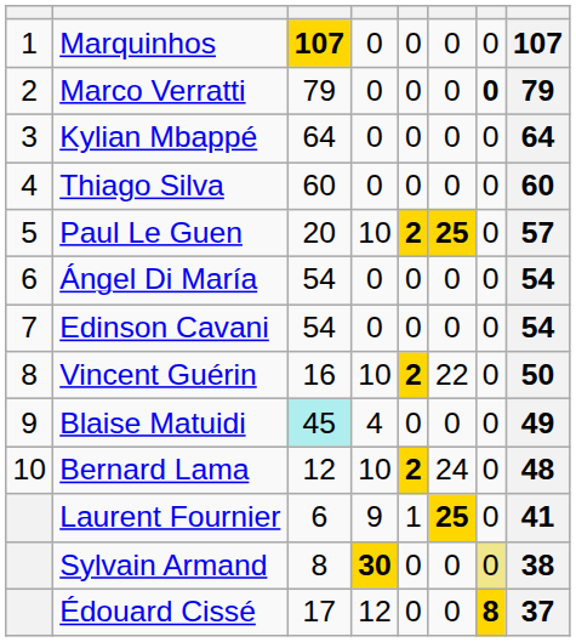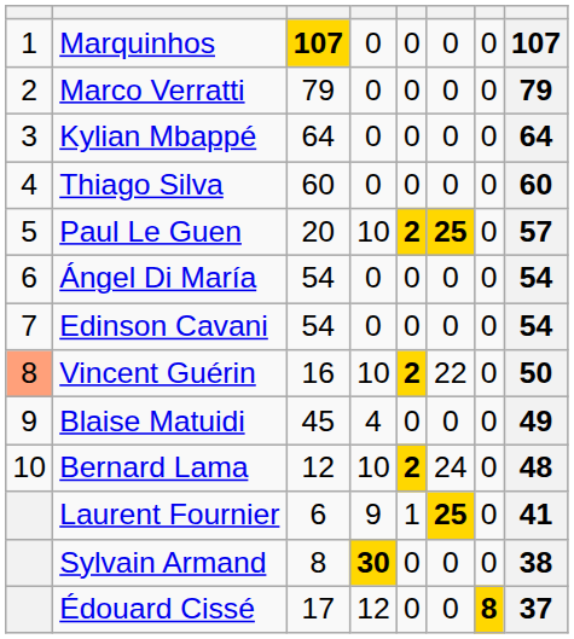Marco Verratti | column 7: bold -> normal
Vincent Guérin | column 1: no background -> lightsalmon background
Blaise Matuidi | column 3: paleturquoise background -> no background
Sylvain Armand | column 7: khaki background -> no background
